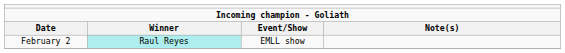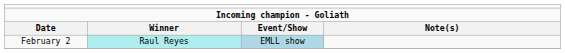February 2 | column 3: no background -> lightblue background
